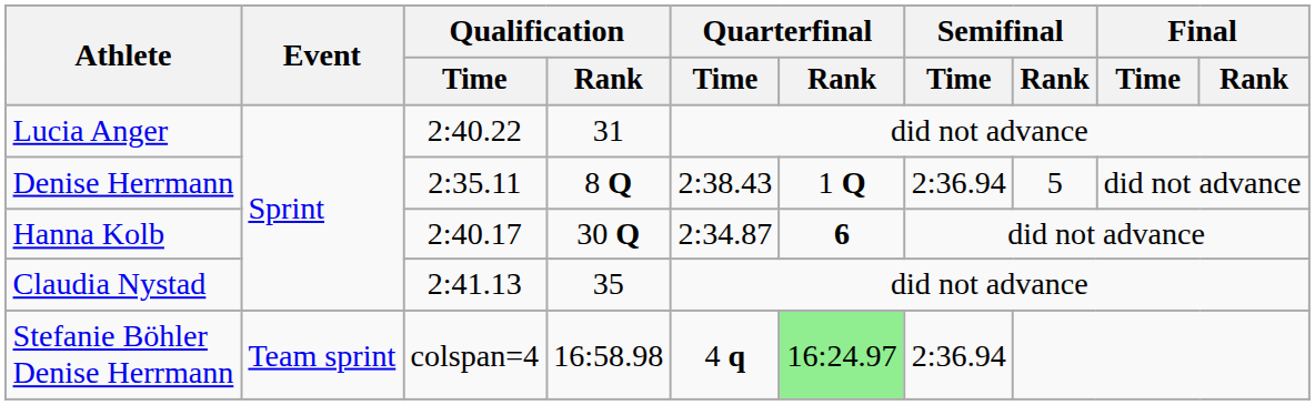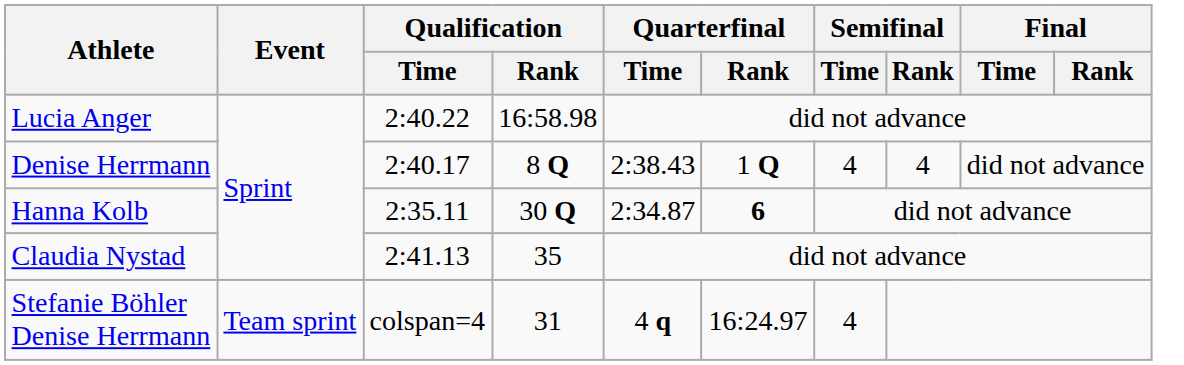Lucia Anger | Qualification / Rank: 31 -> 16:58.98
Denise Herrmann | Qualification / Time: 2:35.11 -> 2:40.17
Denise Herrmann | Semifinal / Time: 2:36.94 -> 4
Denise Herrmann | Semifinal / Rank: 5 -> 4
Hanna Kolb | Qualification / Time: 2:40.17 -> 2:35.11
Stefanie Böhler Denise Herrmann | Qualification / Rank: 16:58.98 -> 31
Stefanie Böhler Denise Herrmann | Quarterfinal / Rank: lightgreen background -> no background
Stefanie Böhler Denise Herrmann | Semifinal / Time: 2:36.94 -> 4
